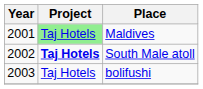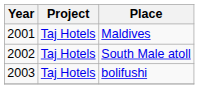Maldives | Project: lightgreen background -> no background
South Male atoll | Project: bold -> normal
